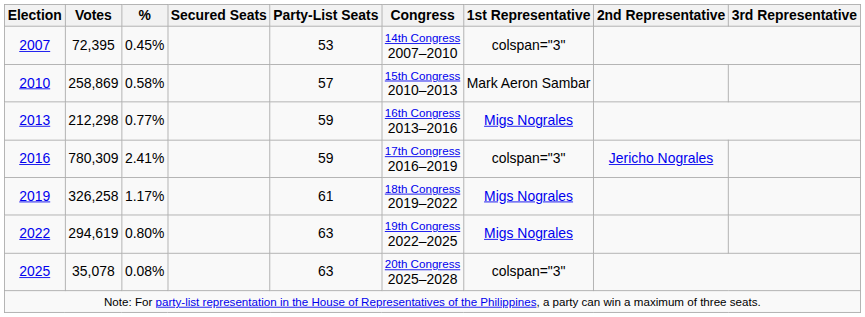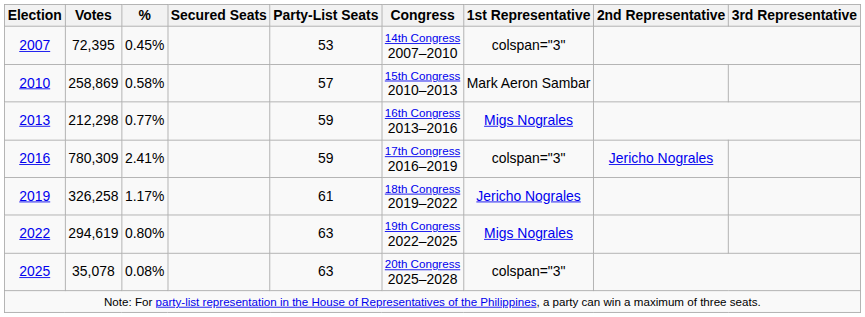2019 | 1st Representative: Migs Nograles -> Jericho Nograles
